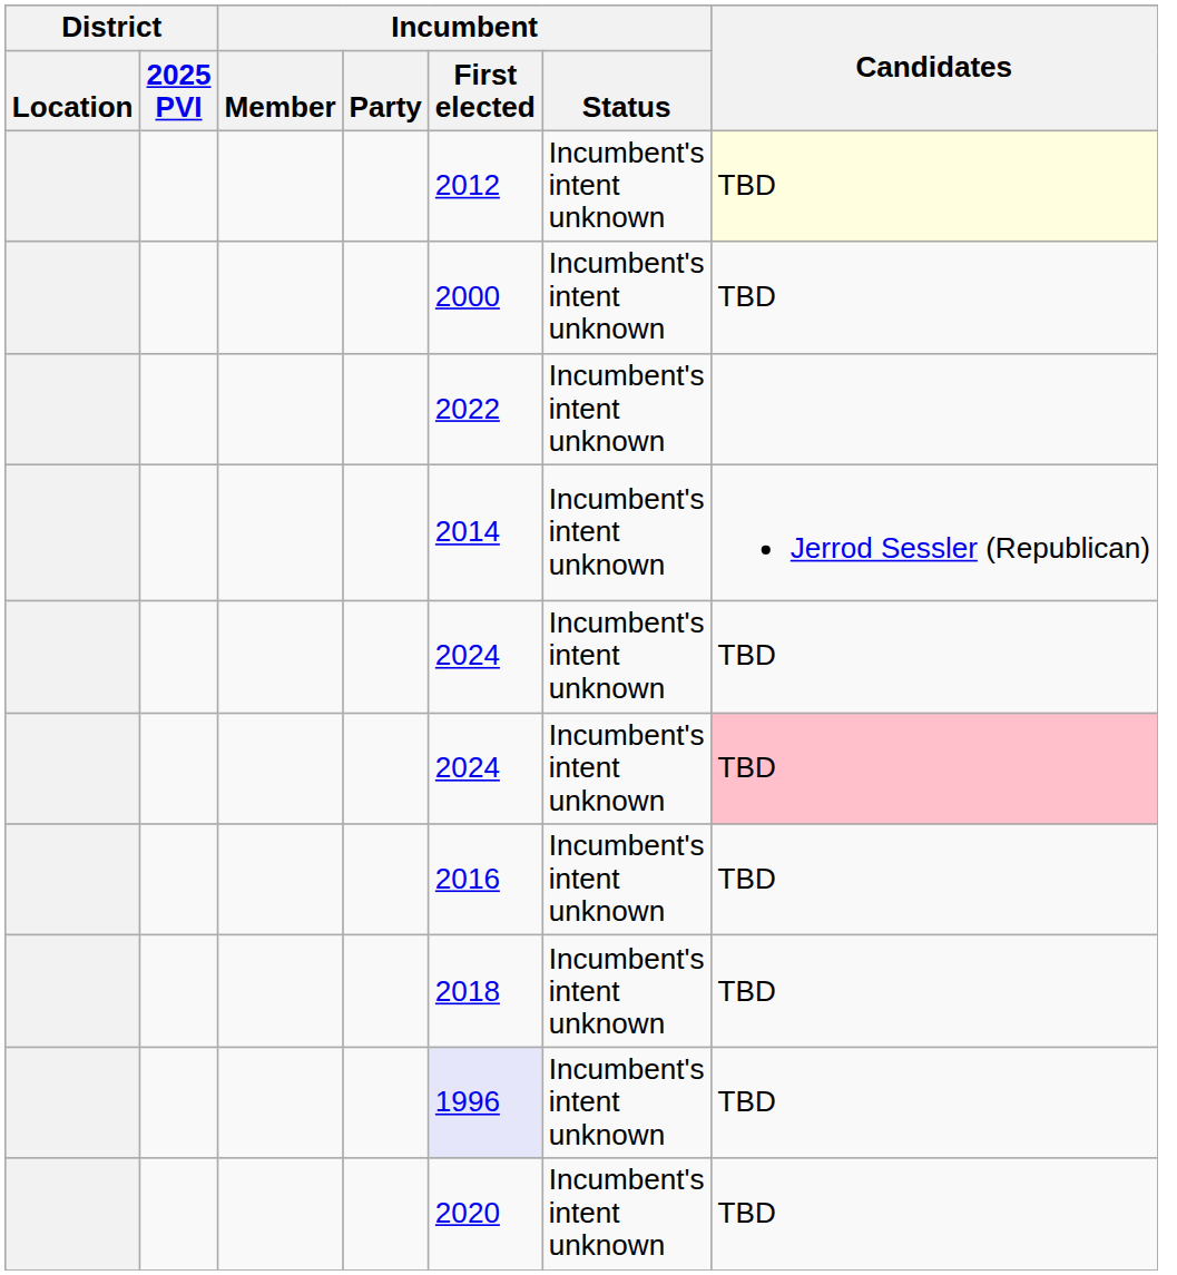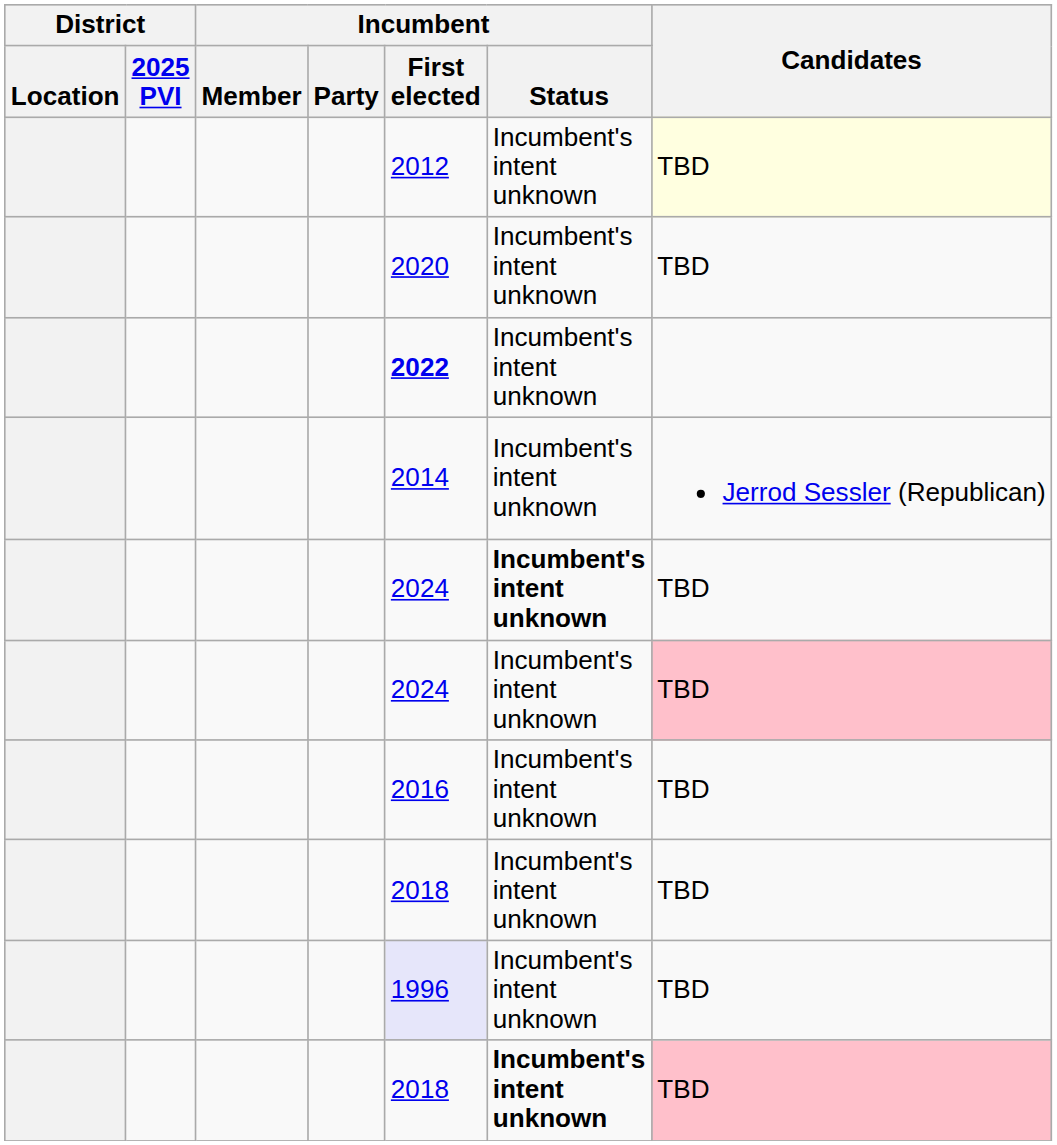row 4 | Incumbent / First elected: 2000 -> 2020
row 5 | Incumbent / First elected: normal -> bold
row 7 | Incumbent / Status: normal -> bold
row 12 | Incumbent / First elected: 2020 -> 2018
row 12 | Incumbent / Status: normal -> bold
row 12 | Candidates: no background -> pink background
